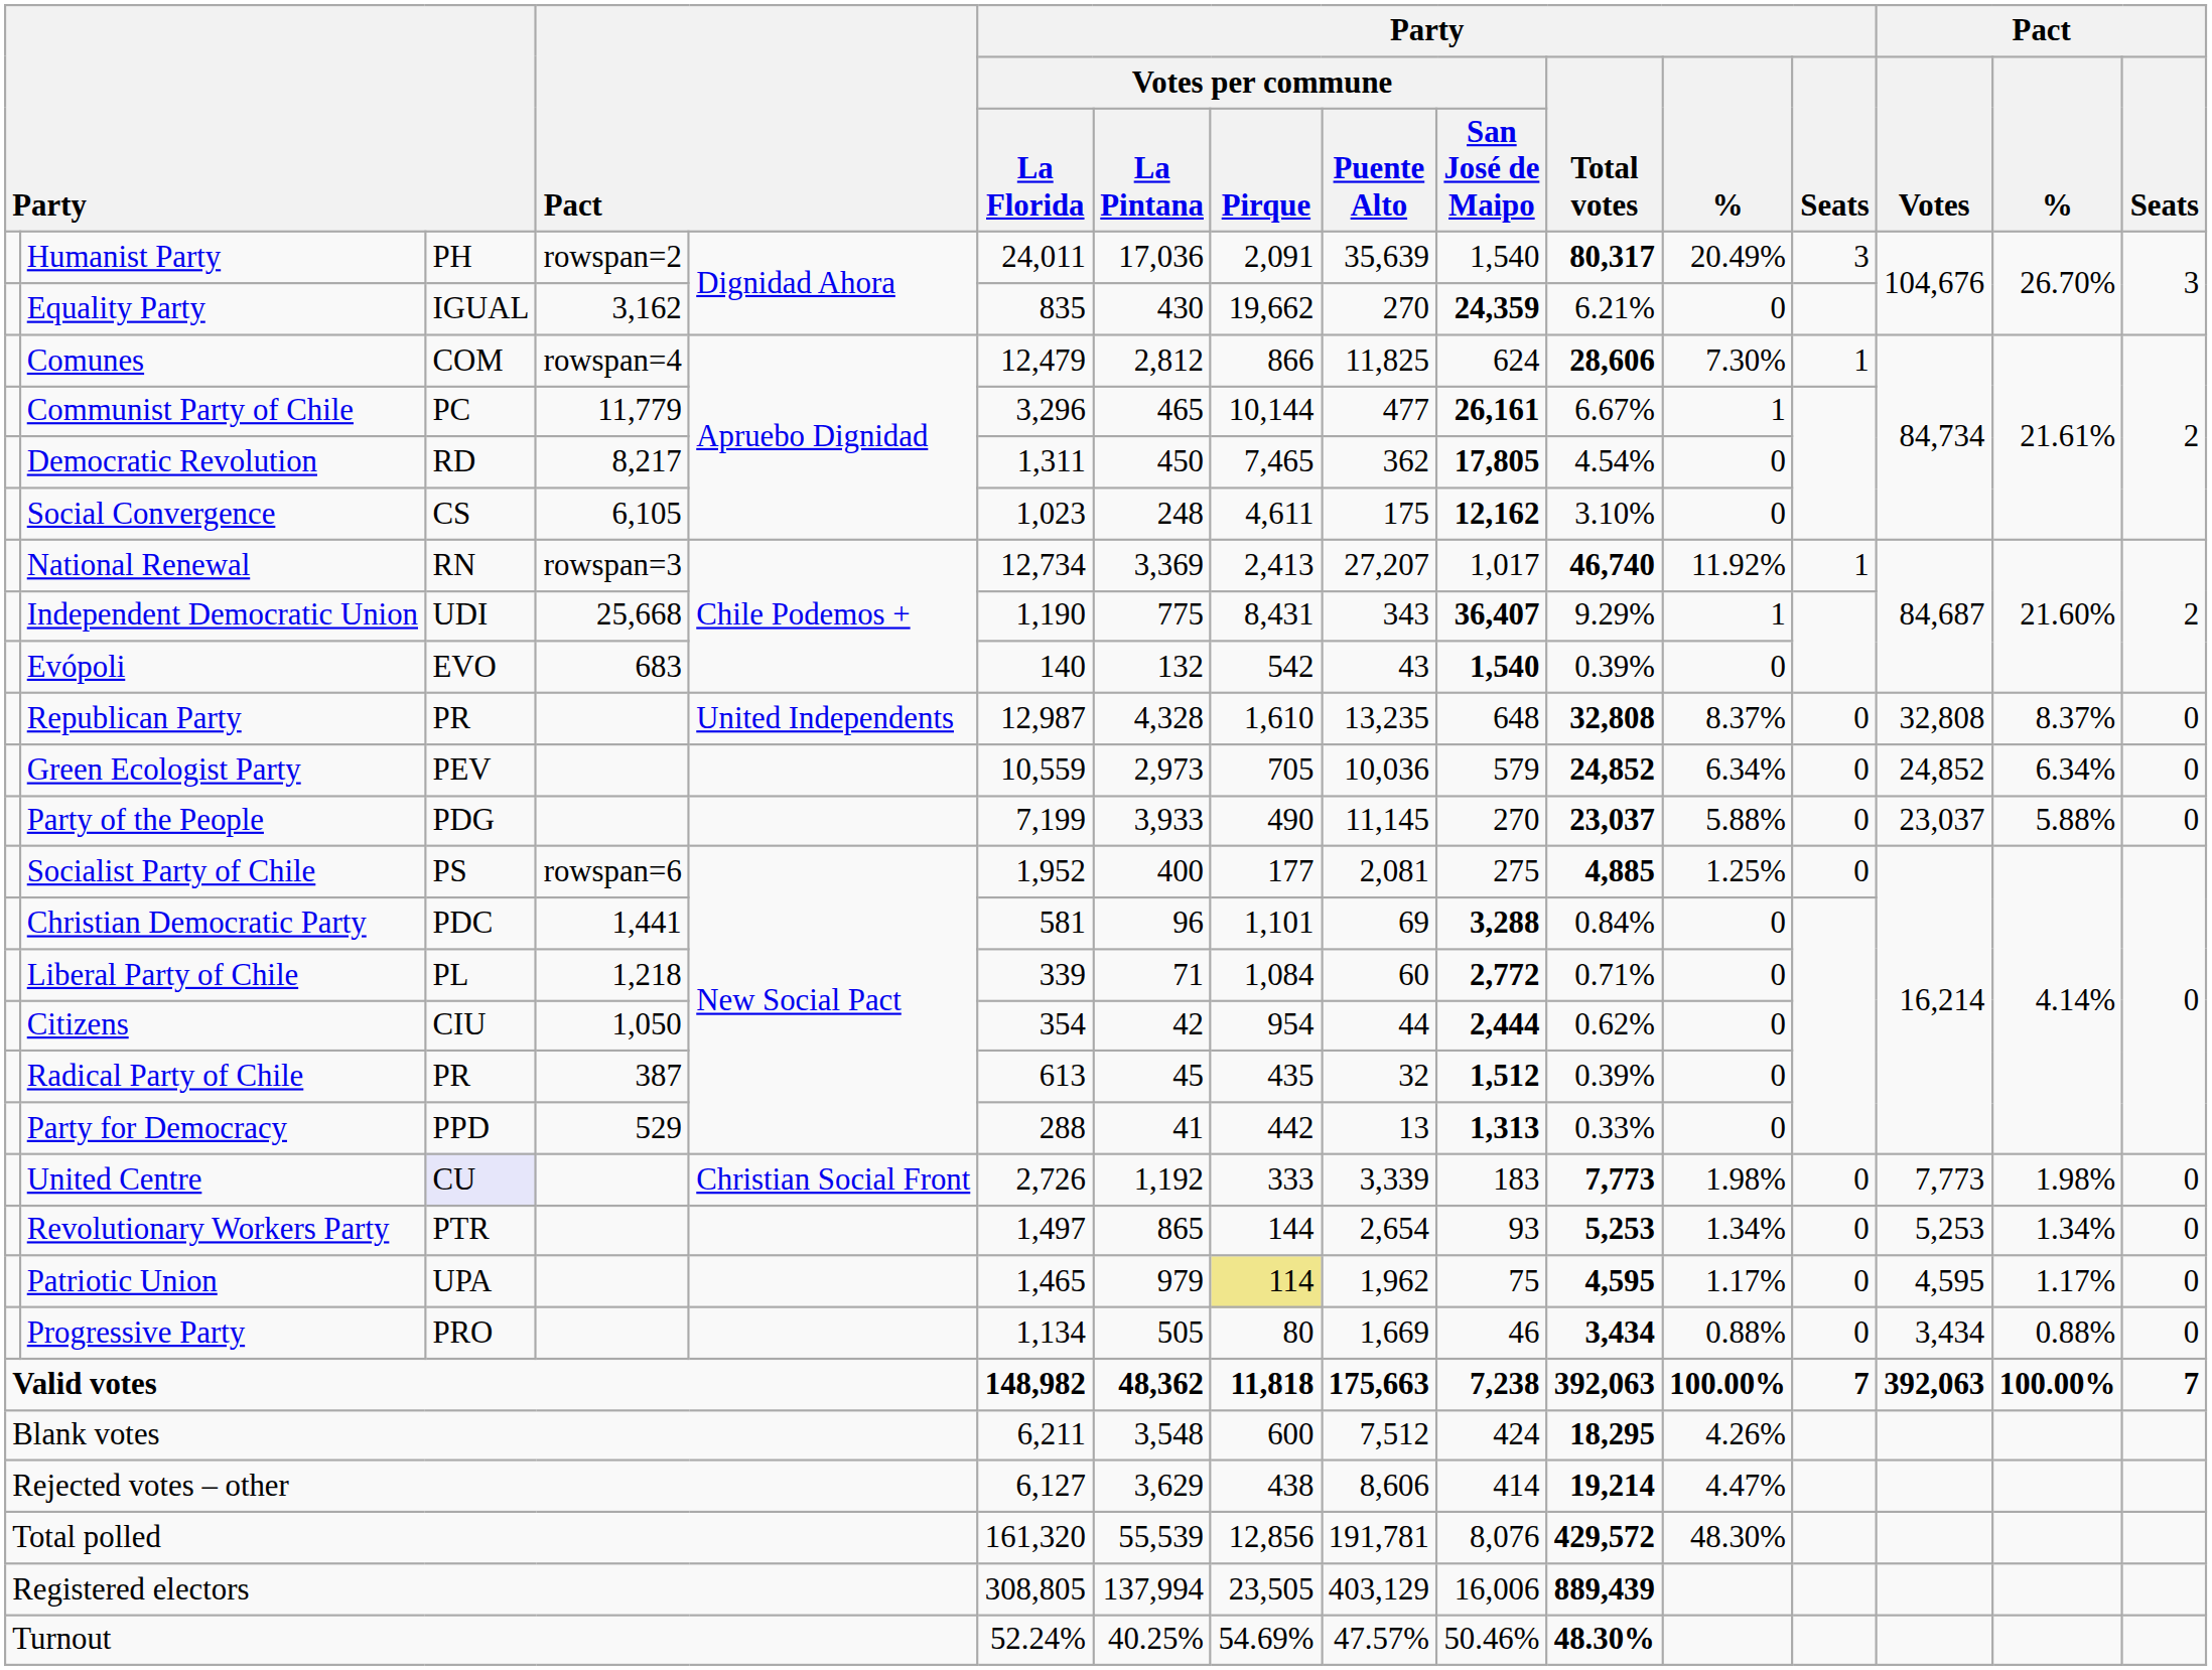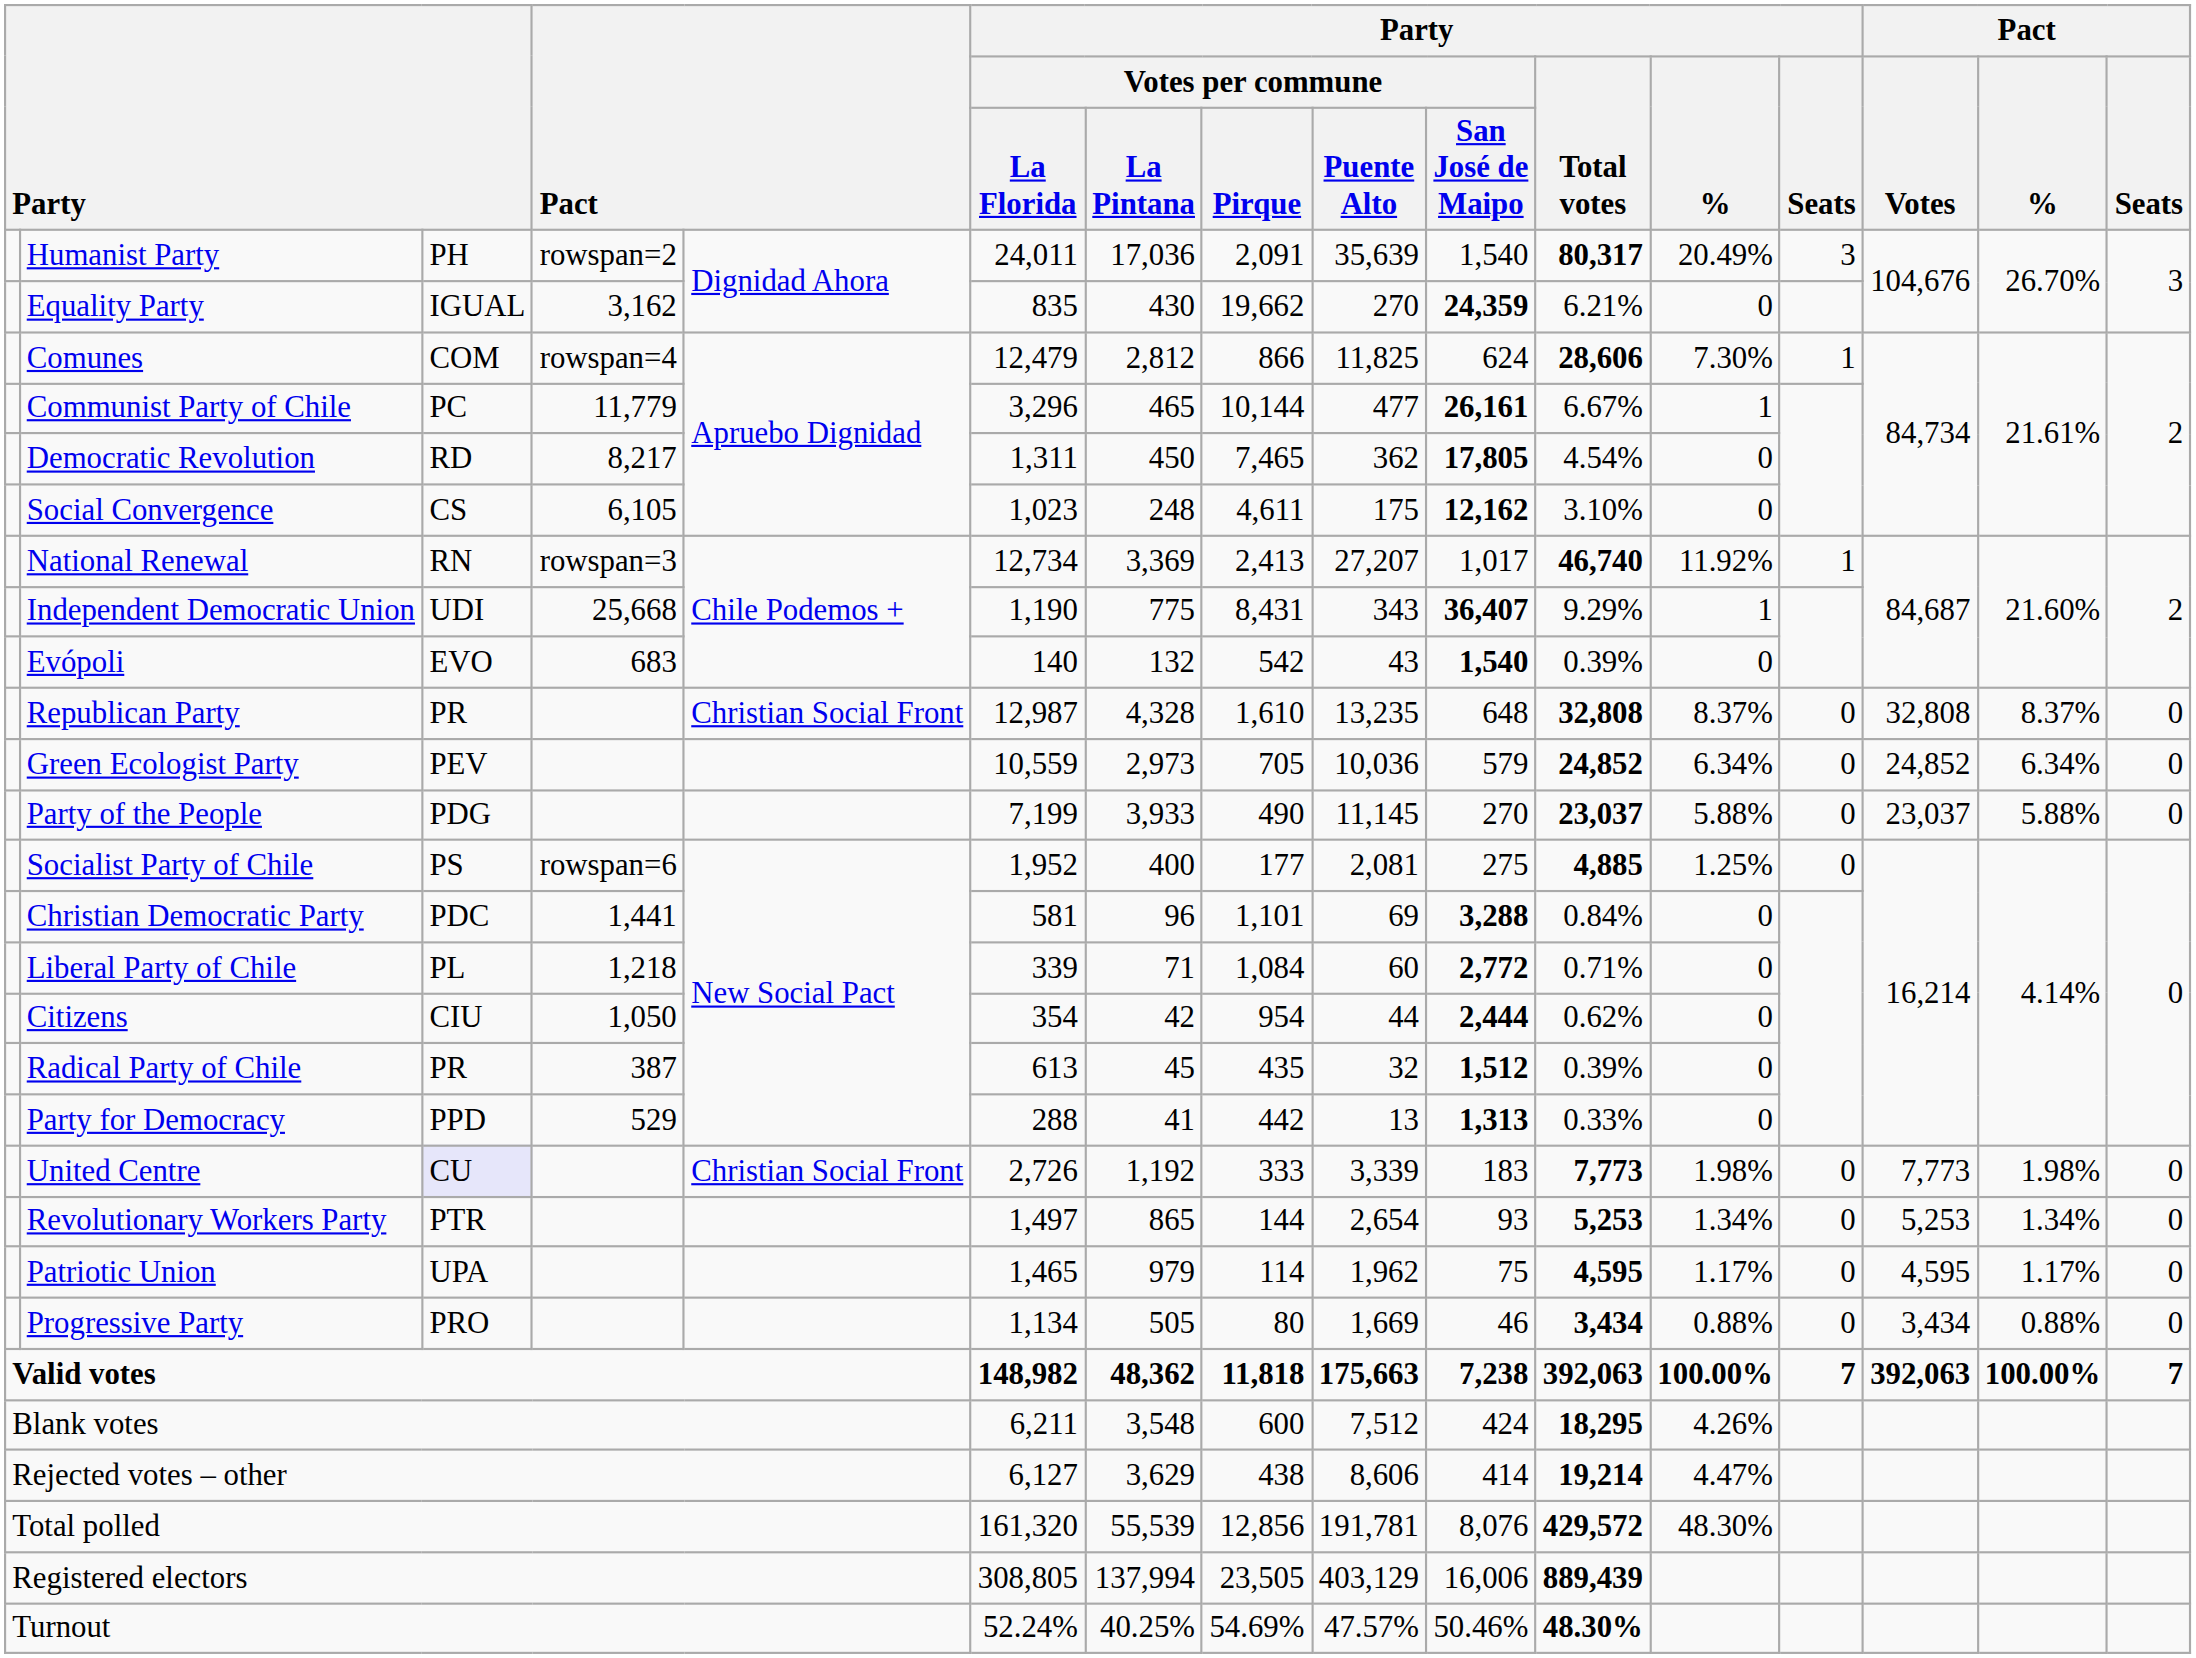Republican Party | column 5: United Independents -> Christian Social Front
Patriotic Union | Party / Votes per commune / Pirque: khaki background -> no background
